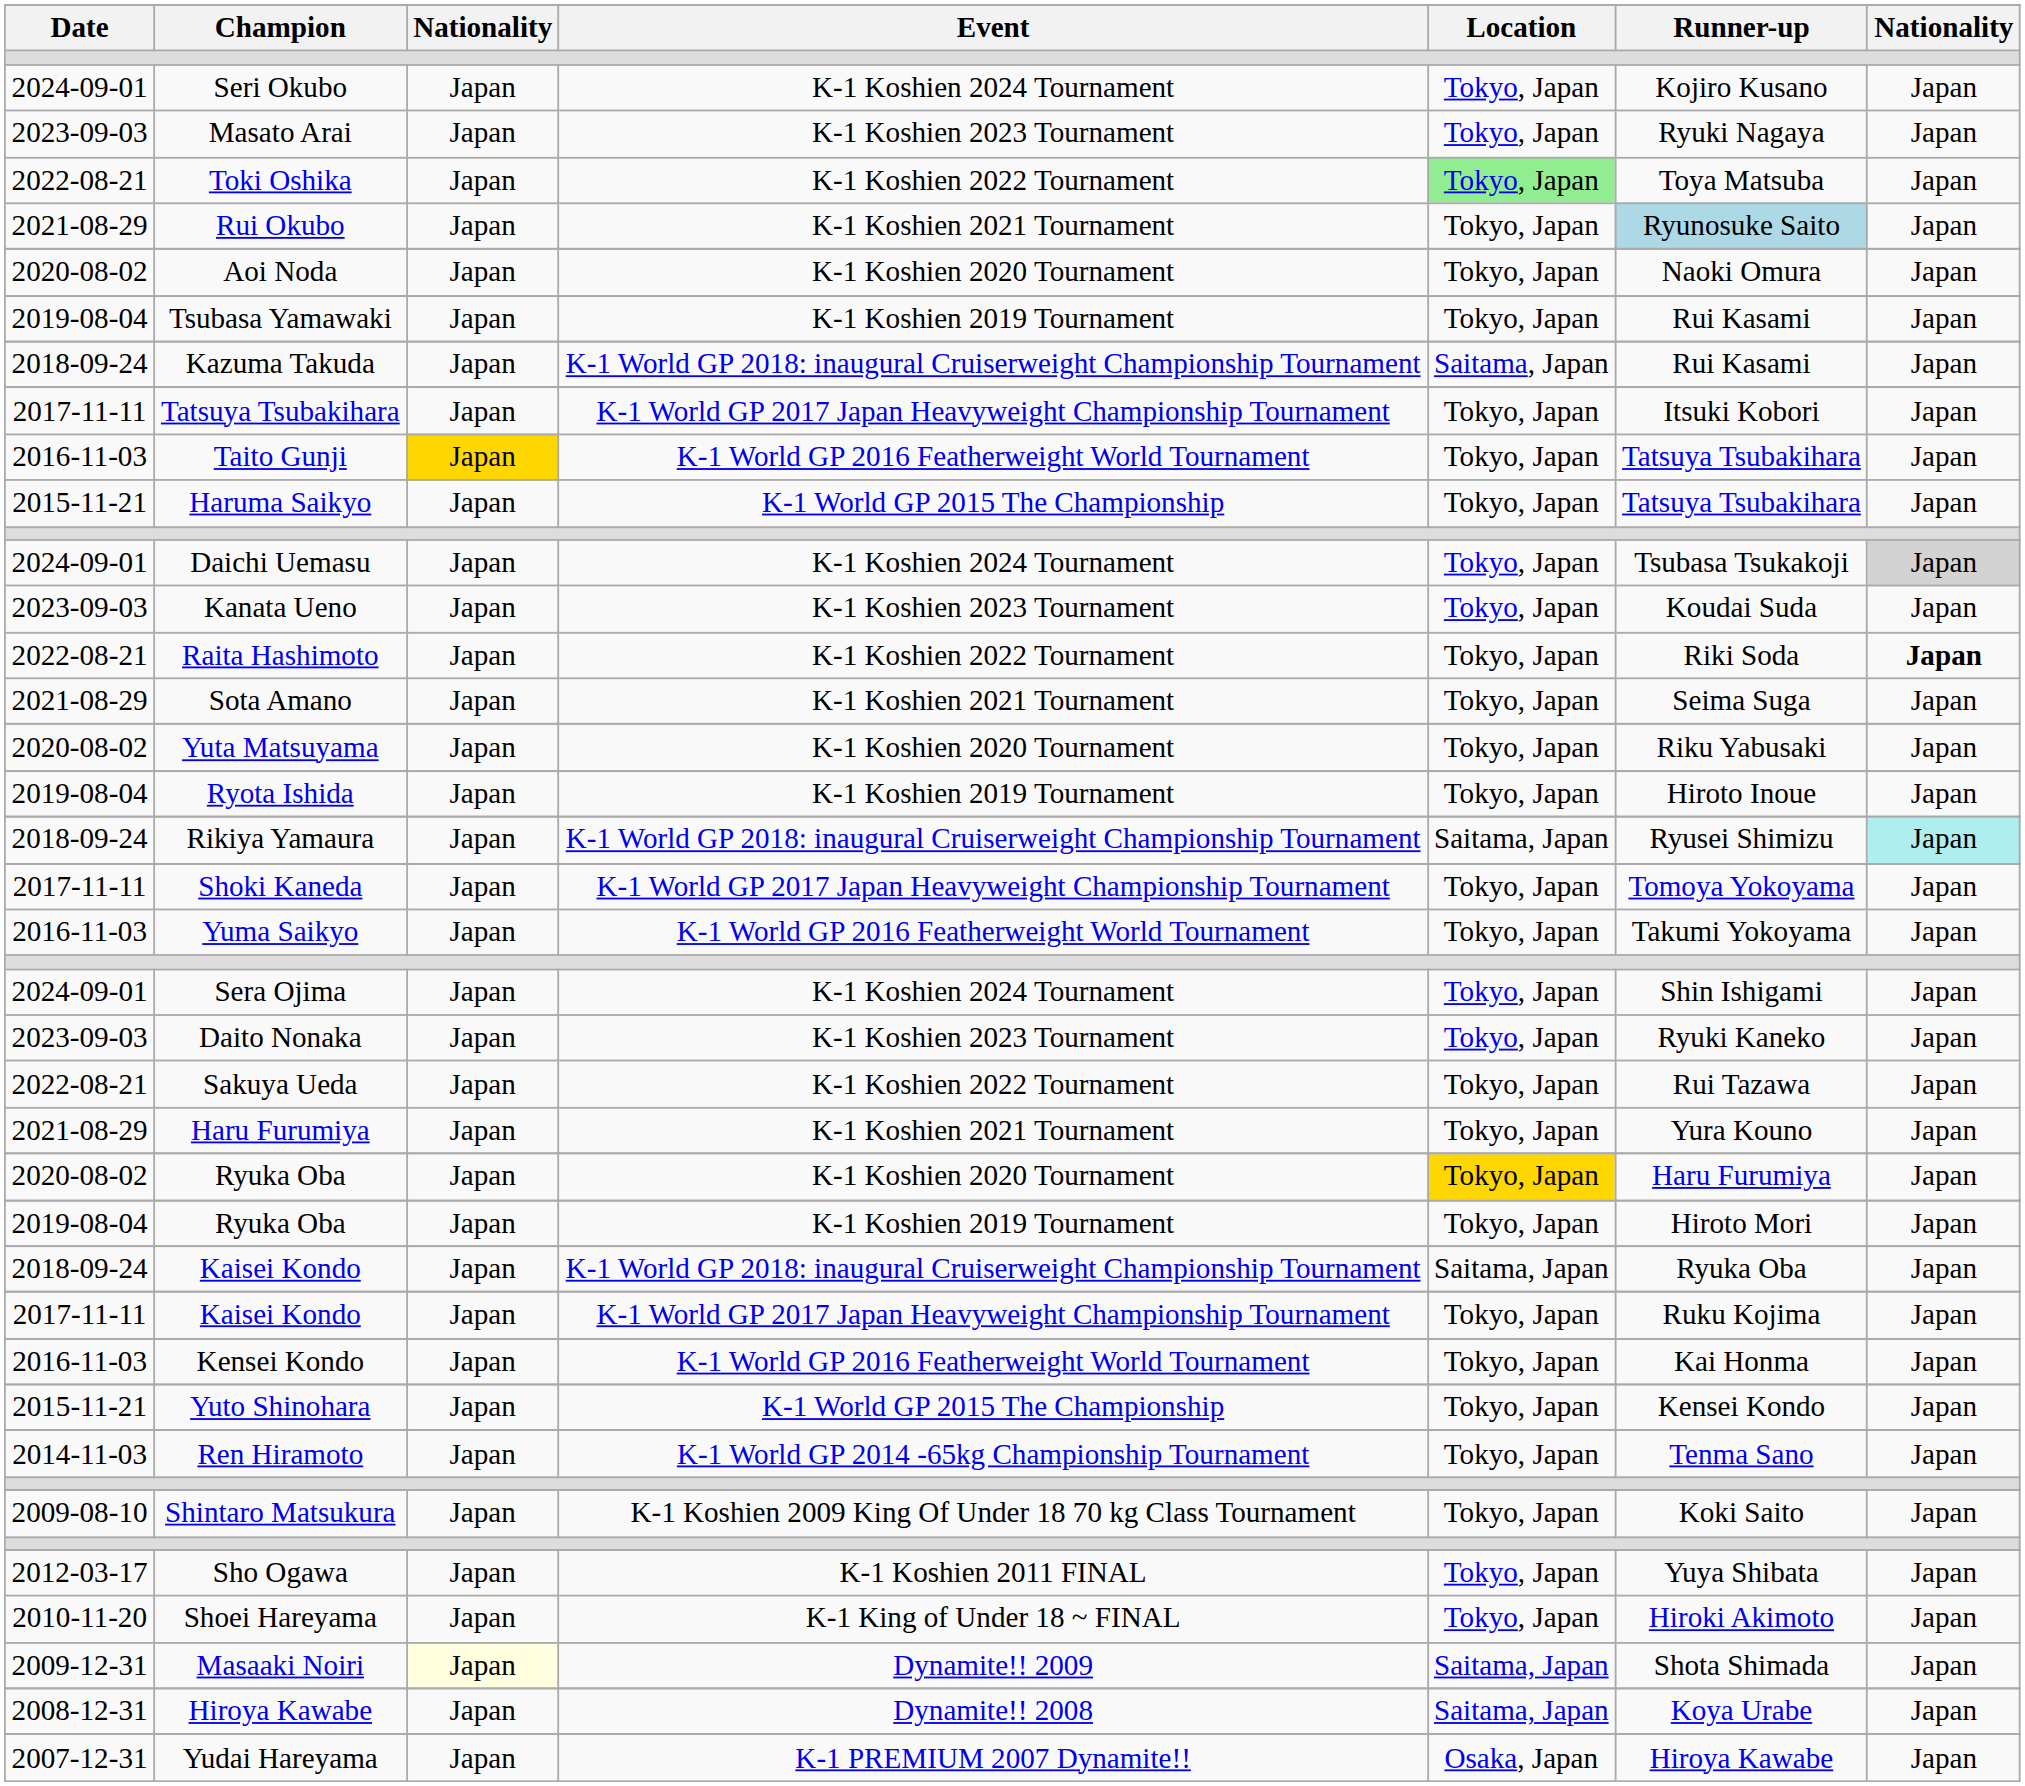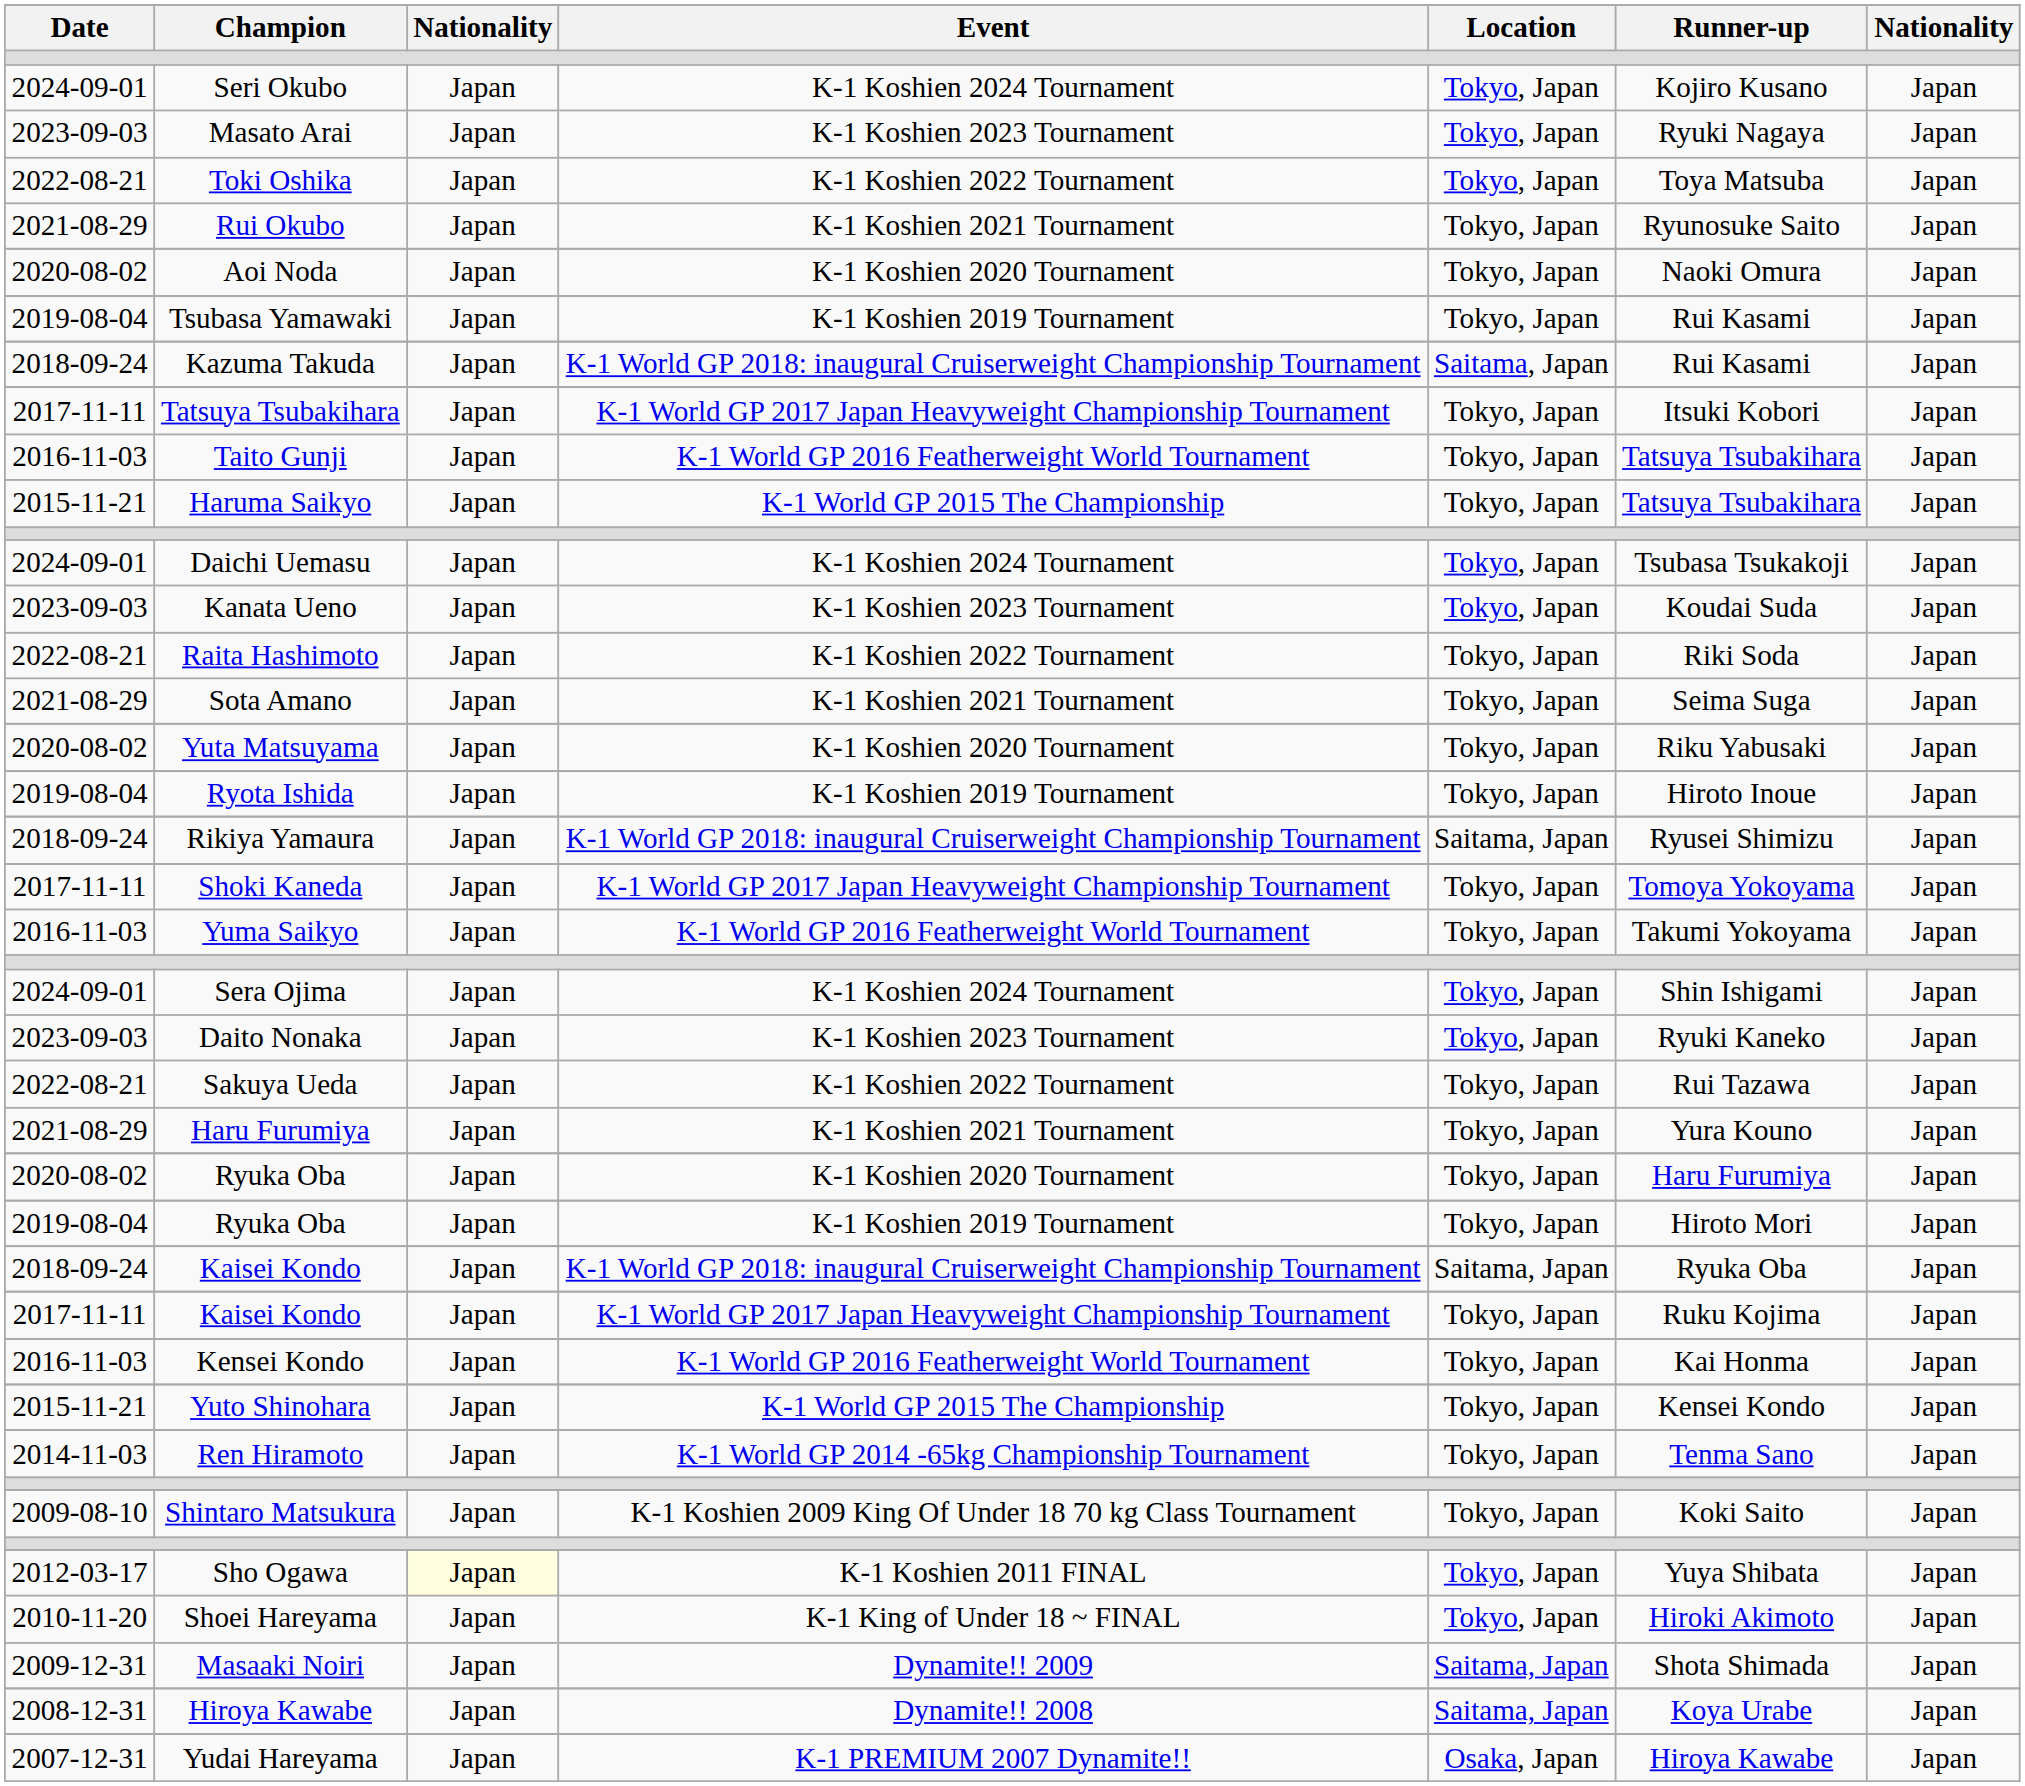Toki Oshika | Location: lightgreen background -> no background
Rui Okubo | Runner-up: lightblue background -> no background
Taito Gunji | column 3: gold background -> no background
Daichi Uemasu | column 7: lightgrey background -> no background
Raita Hashimoto | column 7: bold -> normal
Rikiya Yamaura | column 7: paleturquoise background -> no background
2020-08-02 / Ryuka Oba | Location: gold background -> no background
Sho Ogawa | column 3: no background -> lightyellow background
Masaaki Noiri | column 3: lightyellow background -> no background
